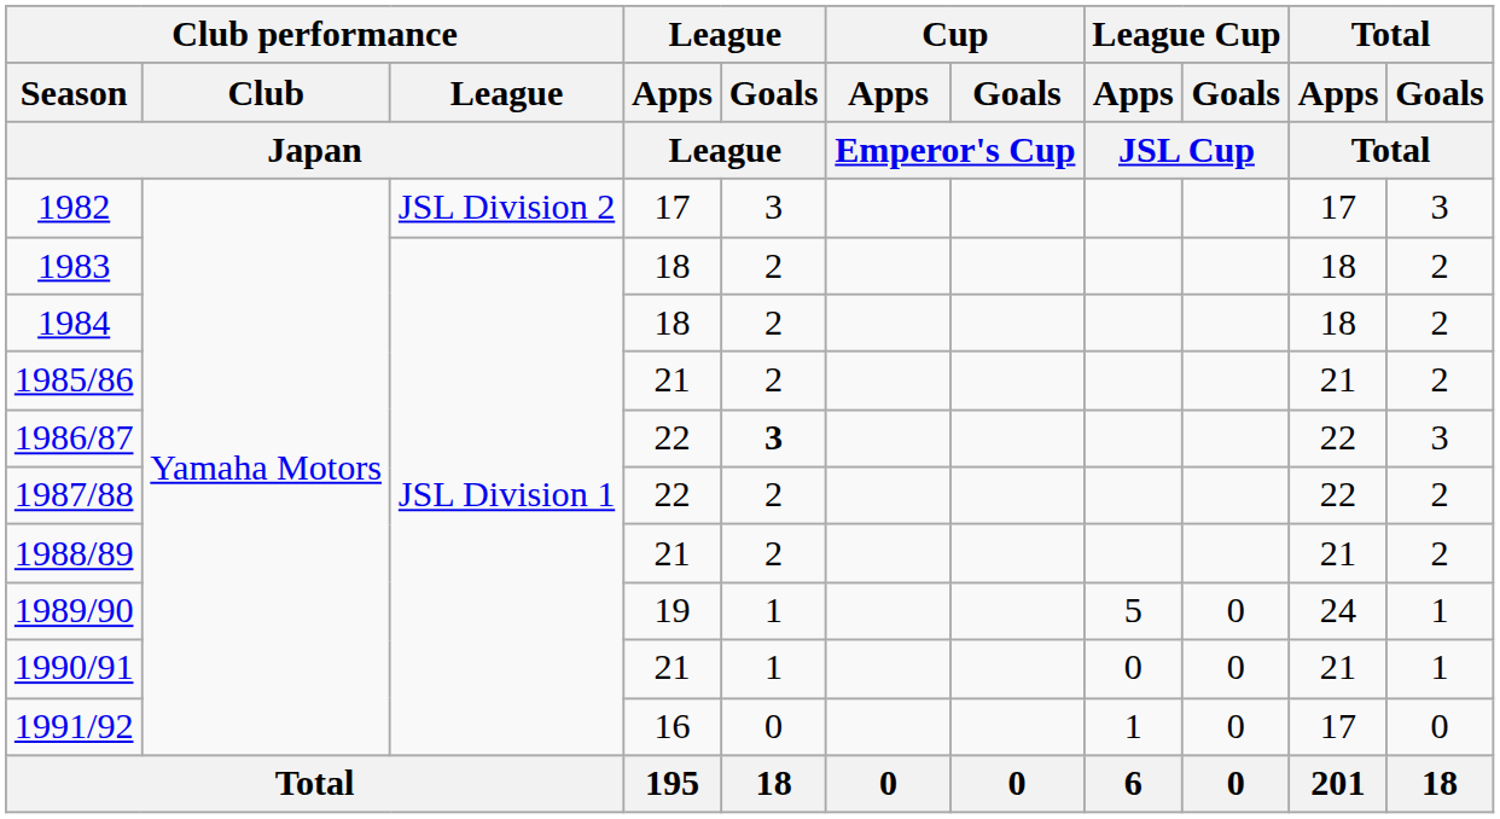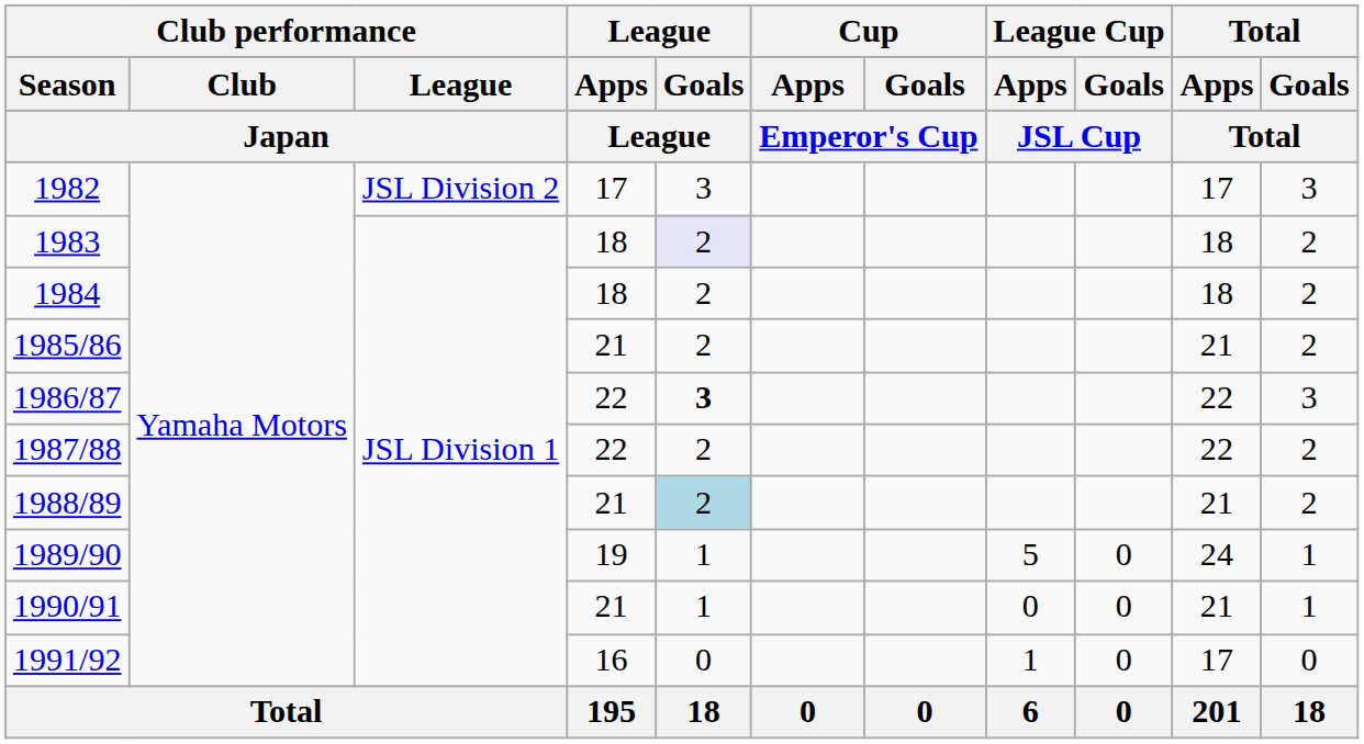1983 | League / Goals / League: no background -> lavender background
1988/89 | League / Goals / League: no background -> lightblue background
